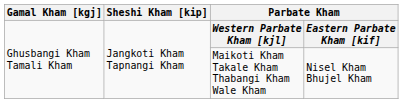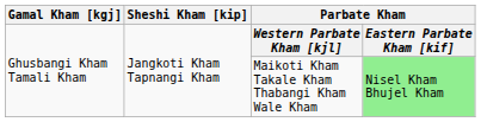Maikoti Kham Takale Kham Thabangi Kham Wale Kham | column 4: no background -> lightgreen background
